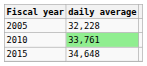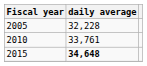2010 | daily average: lightgreen background -> no background
2015 | daily average: normal -> bold
